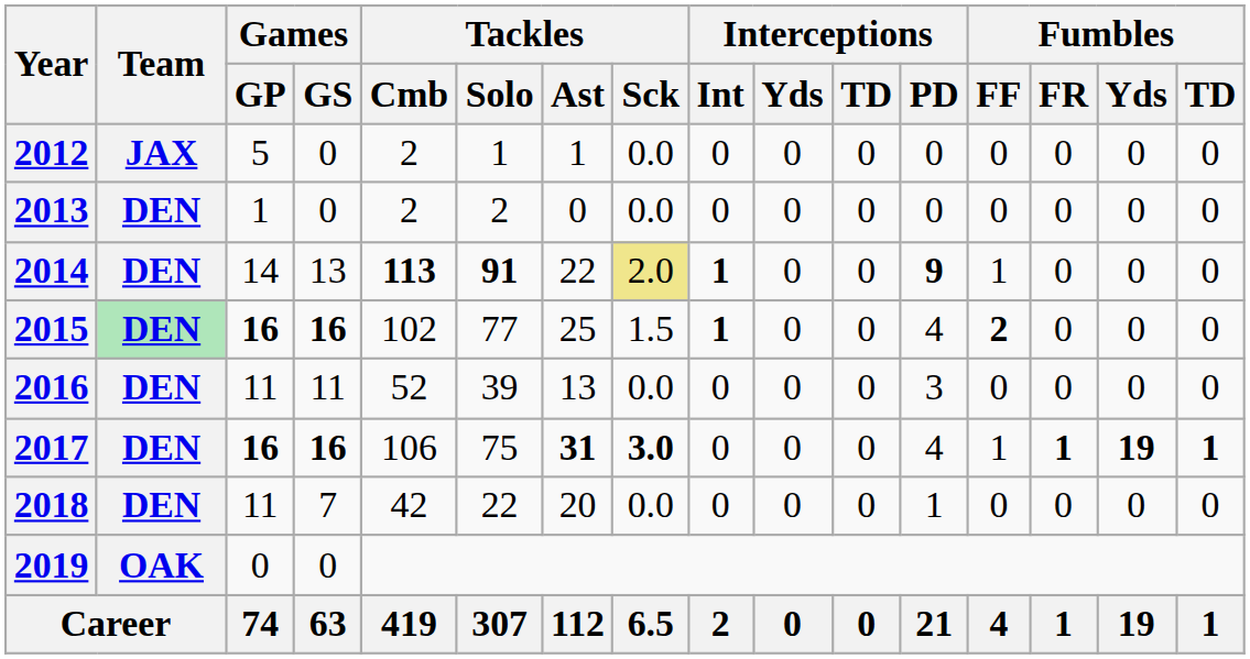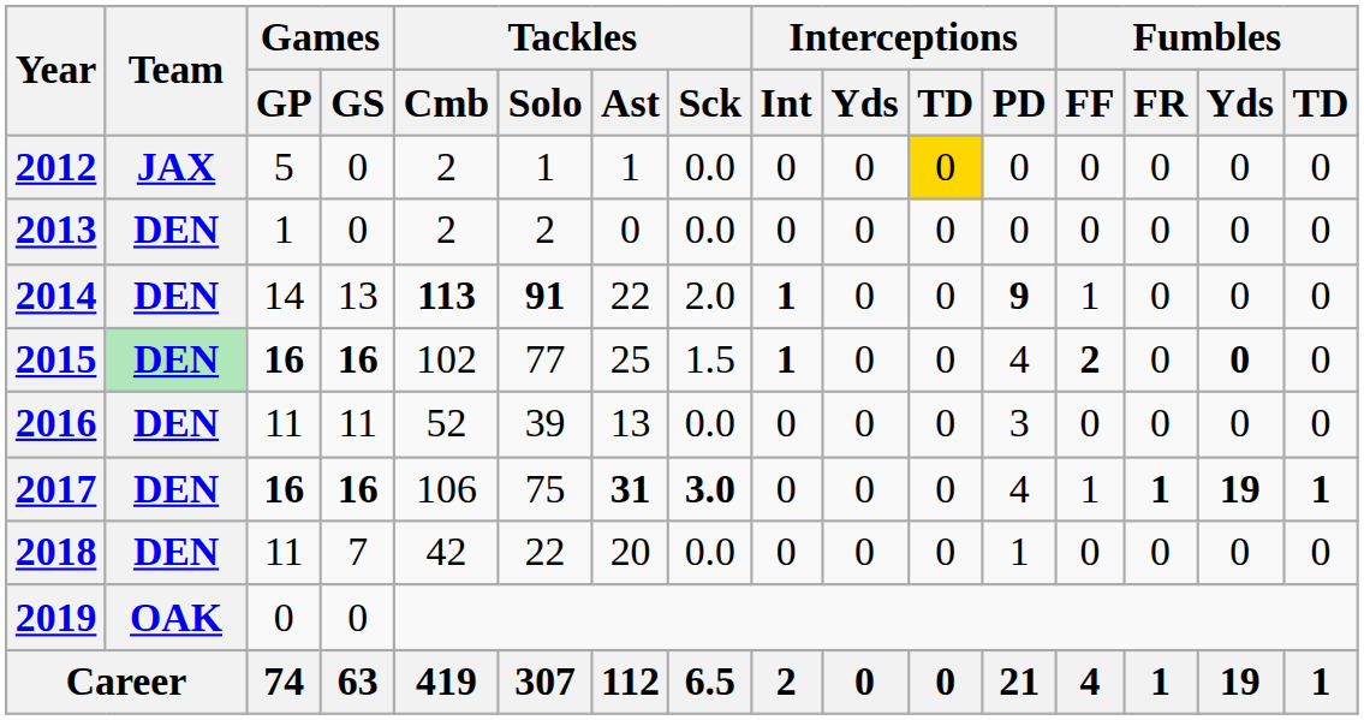2012 | Interceptions / TD: no background -> gold background
2014 | Tackles / Sck: khaki background -> no background
2015 | Fumbles / Yds: normal -> bold
